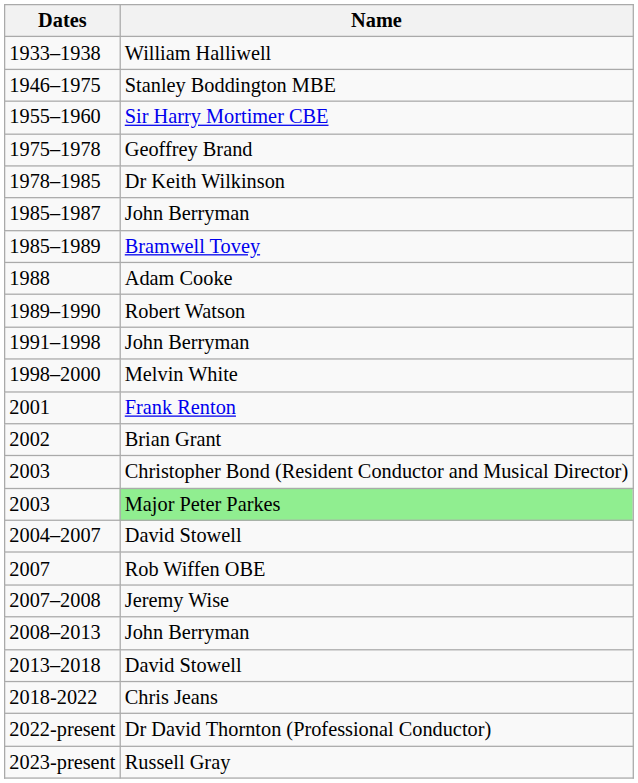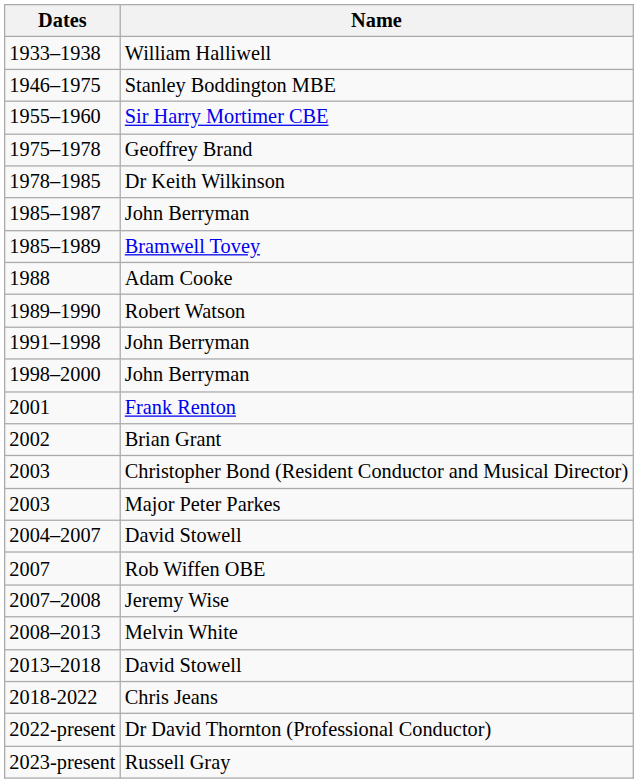row 12 | Name: Melvin White -> John Berryman
row 16 | Name: lightgreen background -> no background
row 20 | Name: John Berryman -> Melvin White
